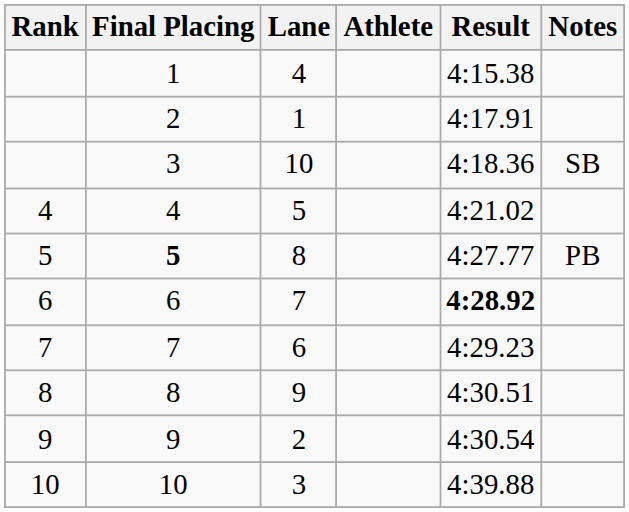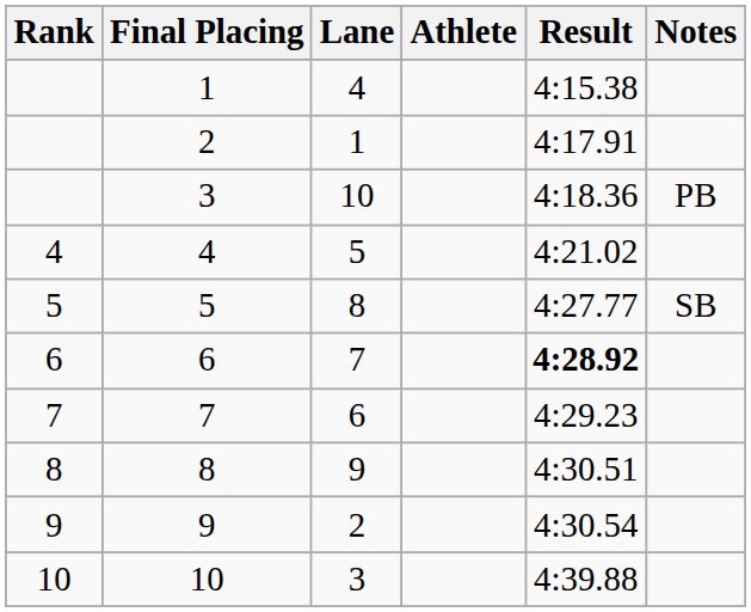row 4 | Notes: SB -> PB
row 6 | Final Placing: bold -> normal
row 6 | Notes: PB -> SB
